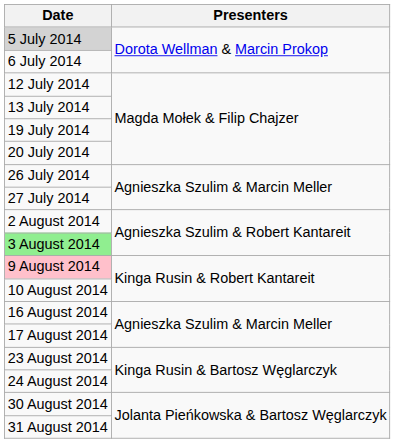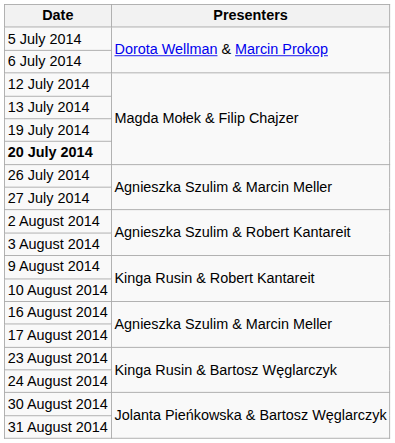5 July 2014 | Date: lightgrey background -> no background
20 July 2014 | Date: normal -> bold
3 August 2014 | Date: lightgreen background -> no background
9 August 2014 | Date: pink background -> no background
